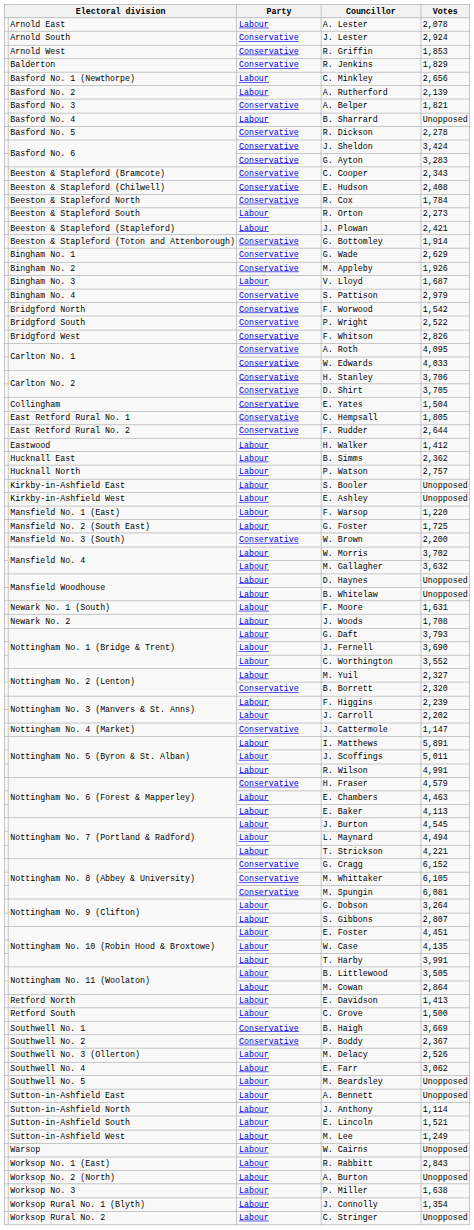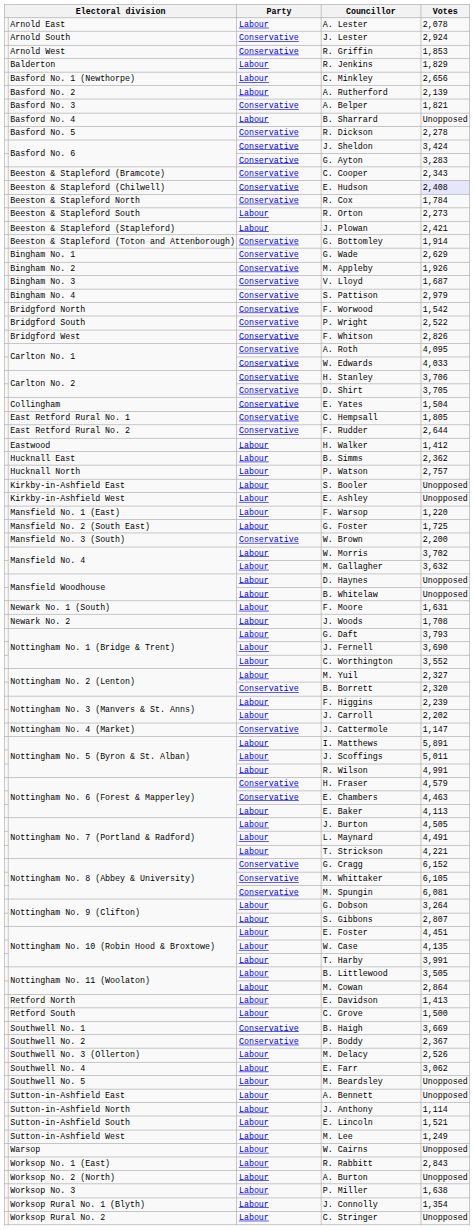R. Jenkins | Party: Conservative -> Labour
E. Hudson | Votes: no background -> lavender background
V. Lloyd | Party: Labour -> Conservative
E. Chambers | Party: Labour -> Conservative
J. Burton | Votes: 4,545 -> 4,505
L. Maynard | Votes: 4,494 -> 4,491
